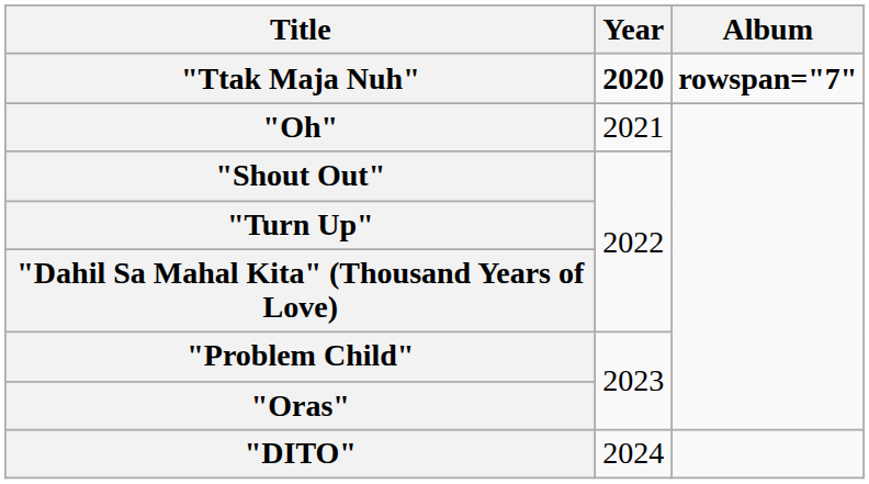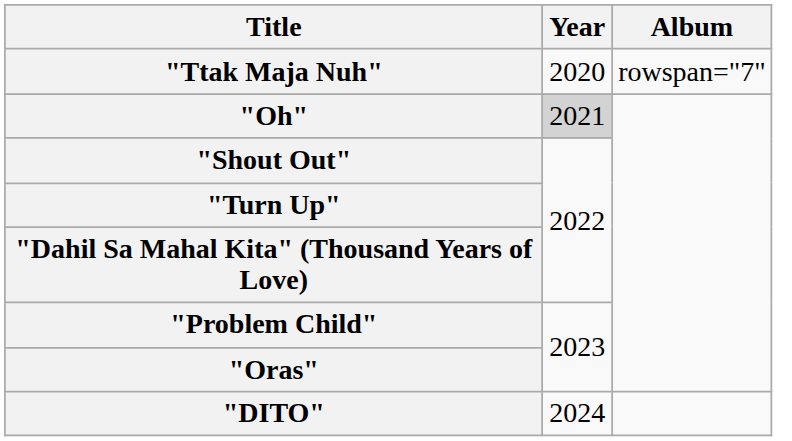"Ttak Maja Nuh" | Year: bold -> normal
"Ttak Maja Nuh" | Album: bold -> normal
"Oh" | Year: no background -> lightgrey background
